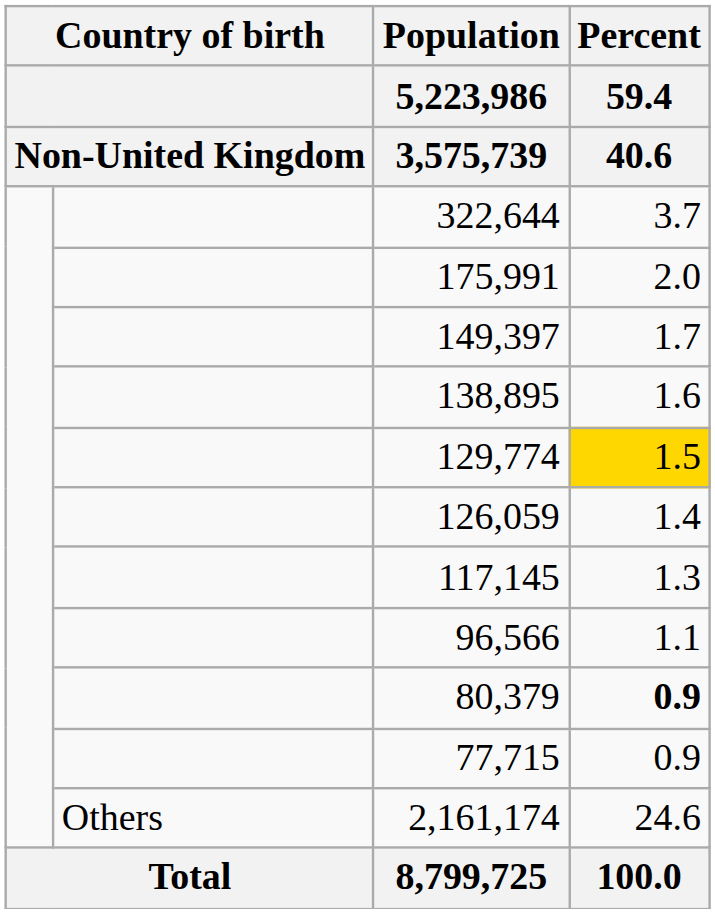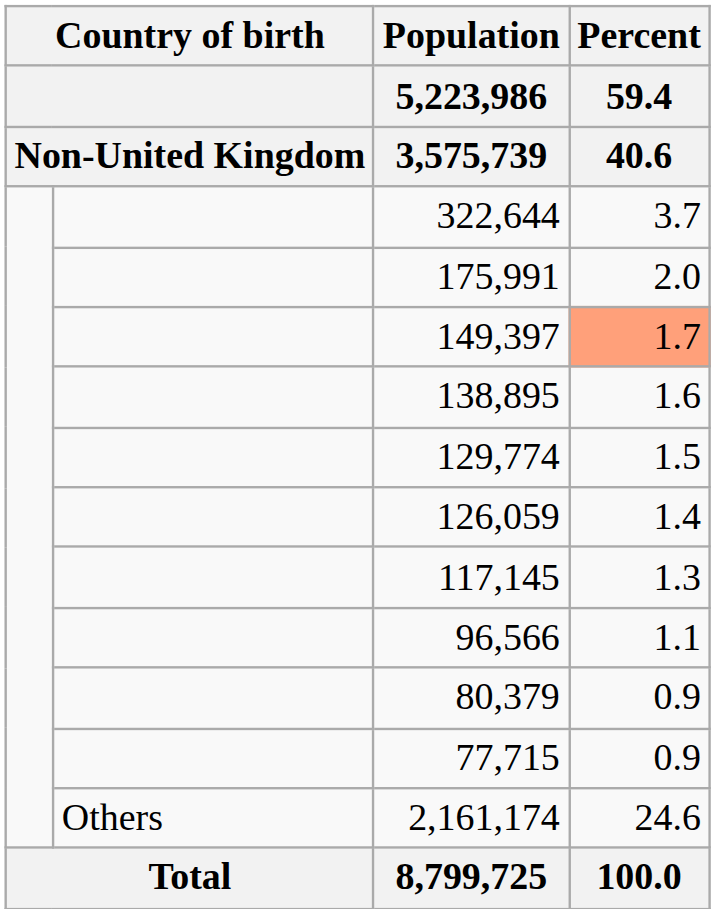149,397 | Percent / 59.4 / 40.6: no background -> lightsalmon background
129,774 | Percent / 59.4 / 40.6: gold background -> no background
80,379 | Percent / 59.4 / 40.6: bold -> normal
